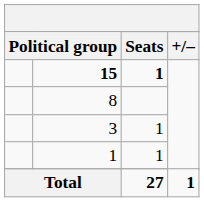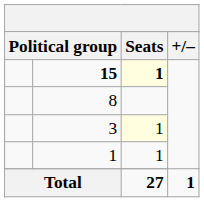15 | Seats: no background -> lightyellow background
3 | Seats: no background -> lightyellow background
